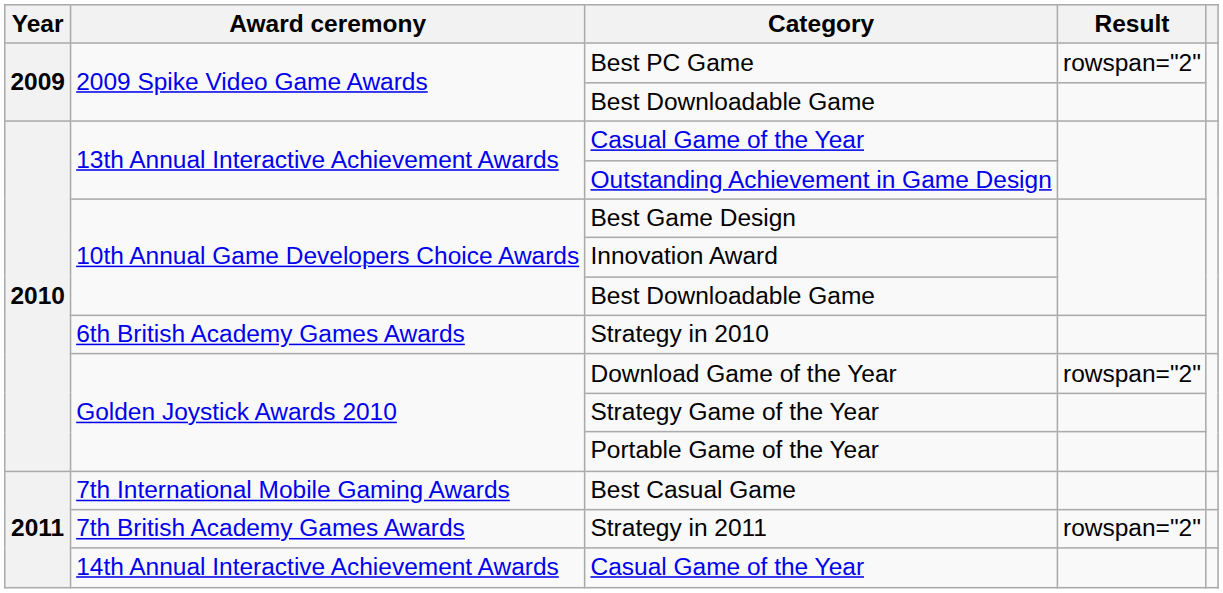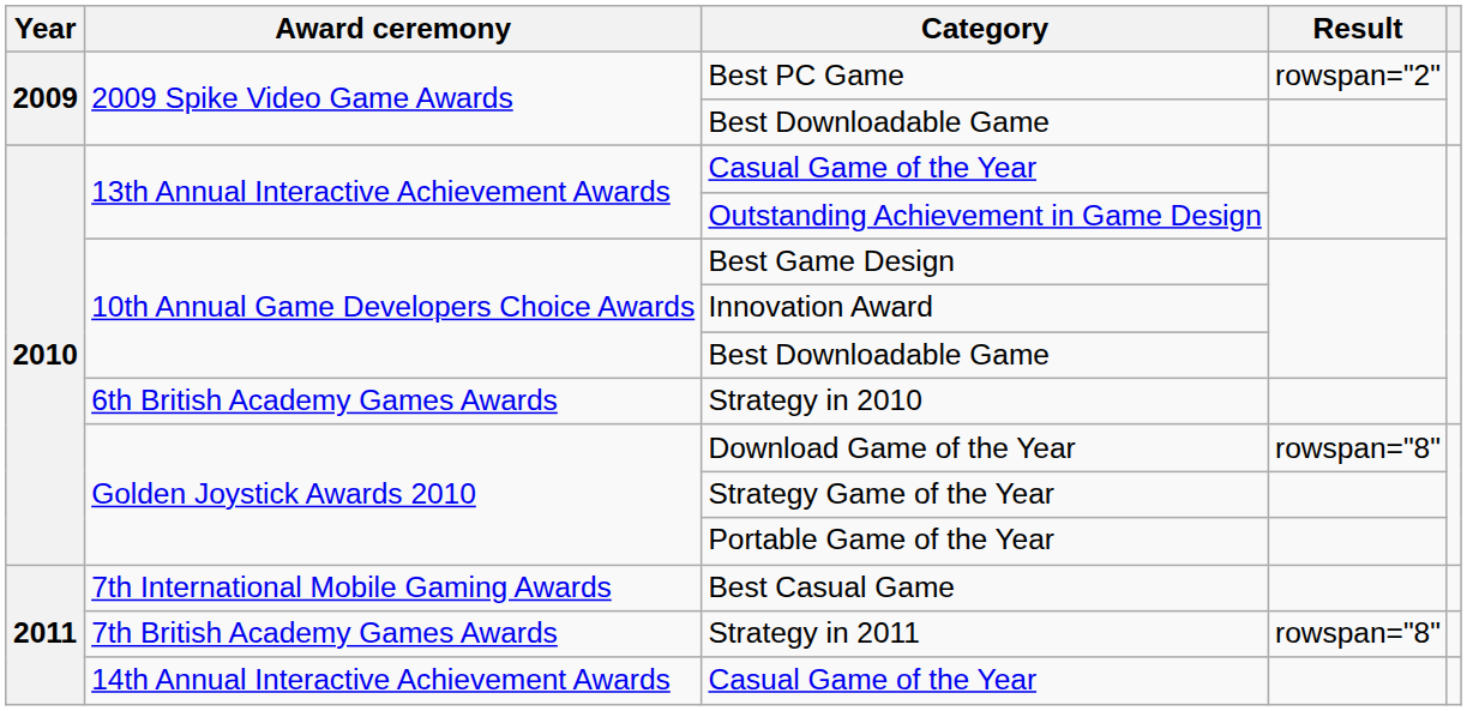Download Game of the Year | Result: rowspan="2" -> rowspan="8"
Strategy in 2011 | Result: rowspan="2" -> rowspan="8"
